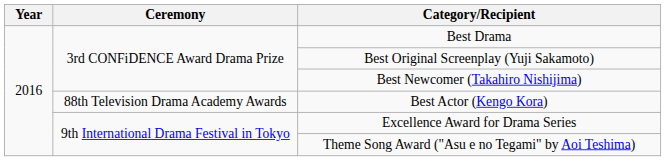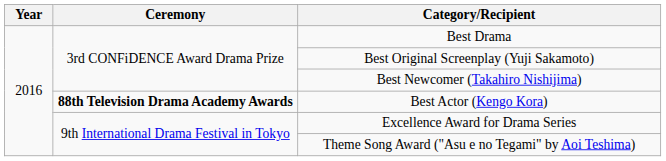Best Actor (Kengo Kora) | Ceremony: normal -> bold
